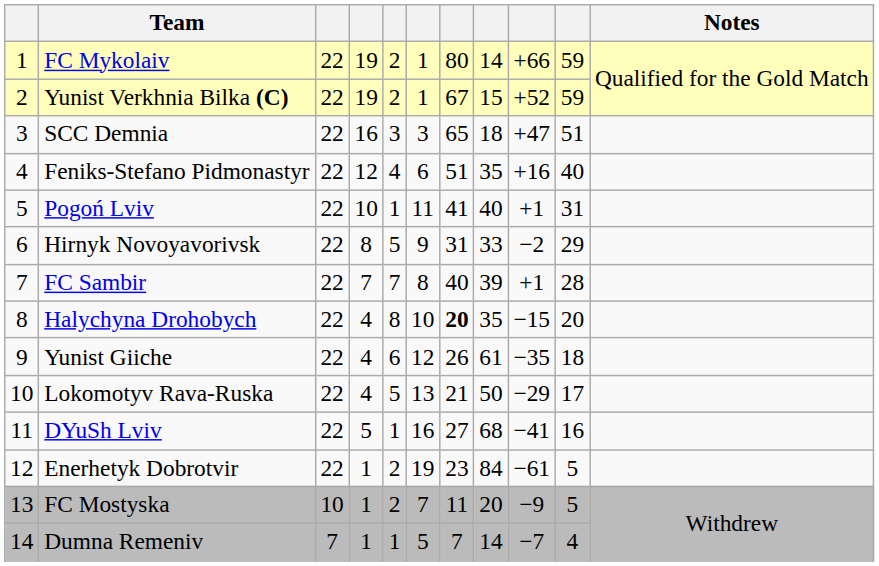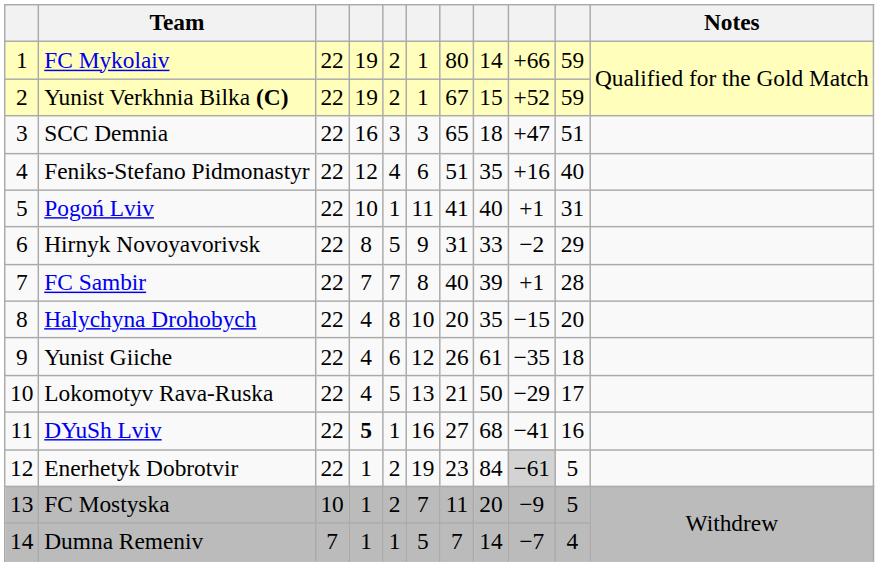Halychyna Drohobych | column 7: bold -> normal
DYuSh Lviv | column 4: normal -> bold
Enerhetyk Dobrotvir | column 9: no background -> lightgrey background
